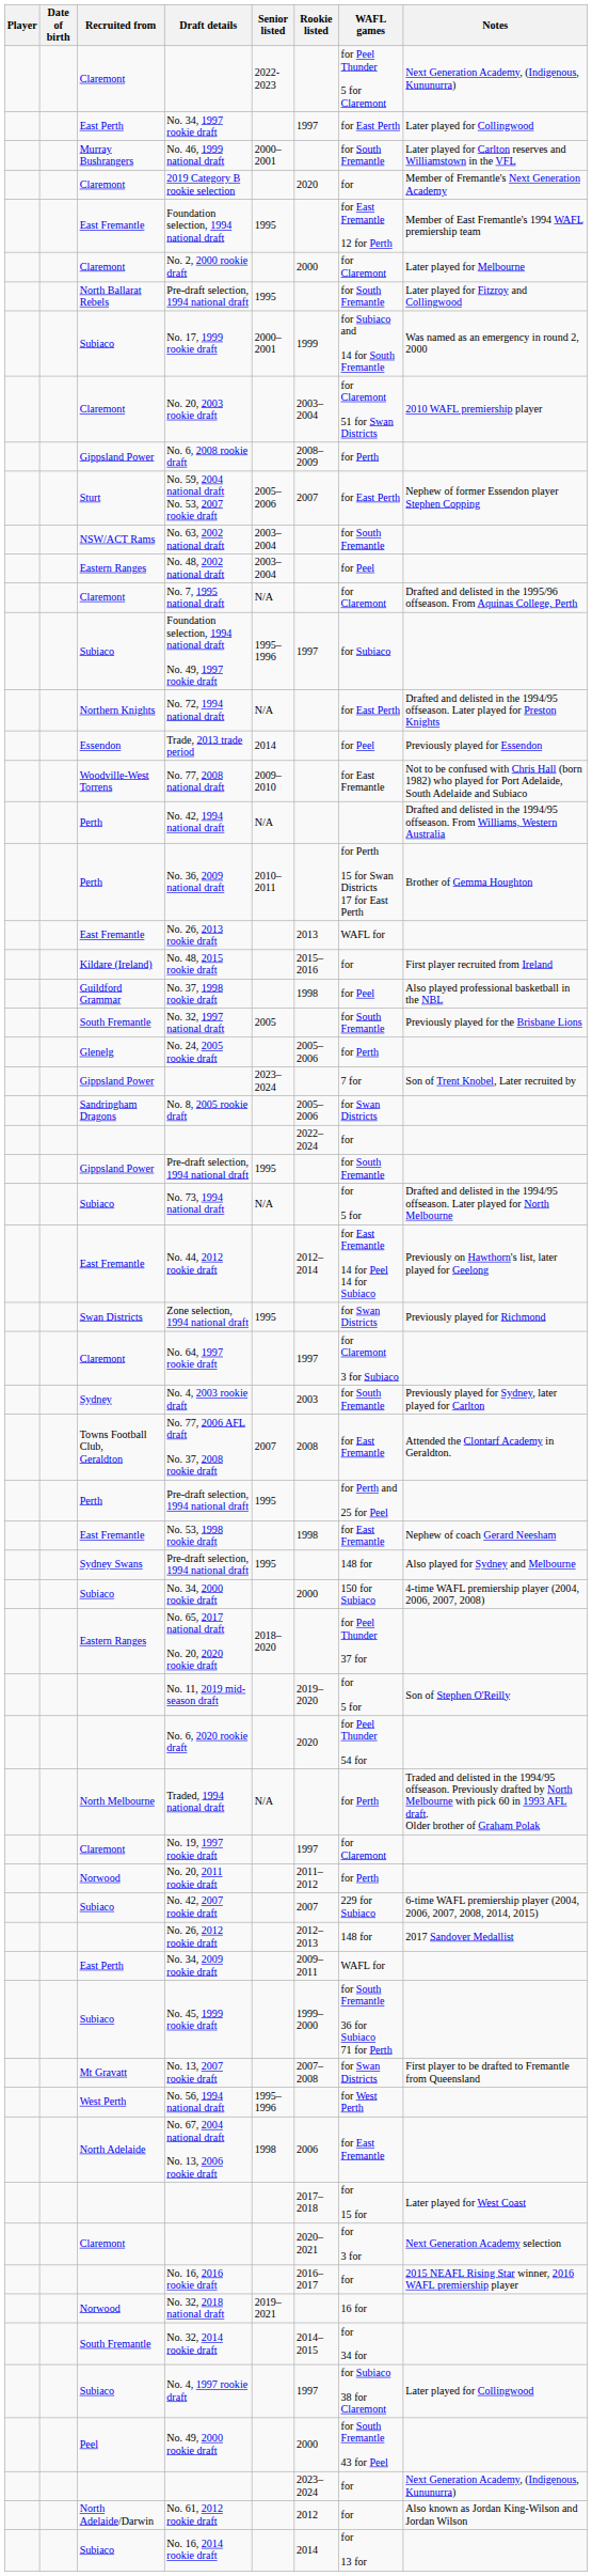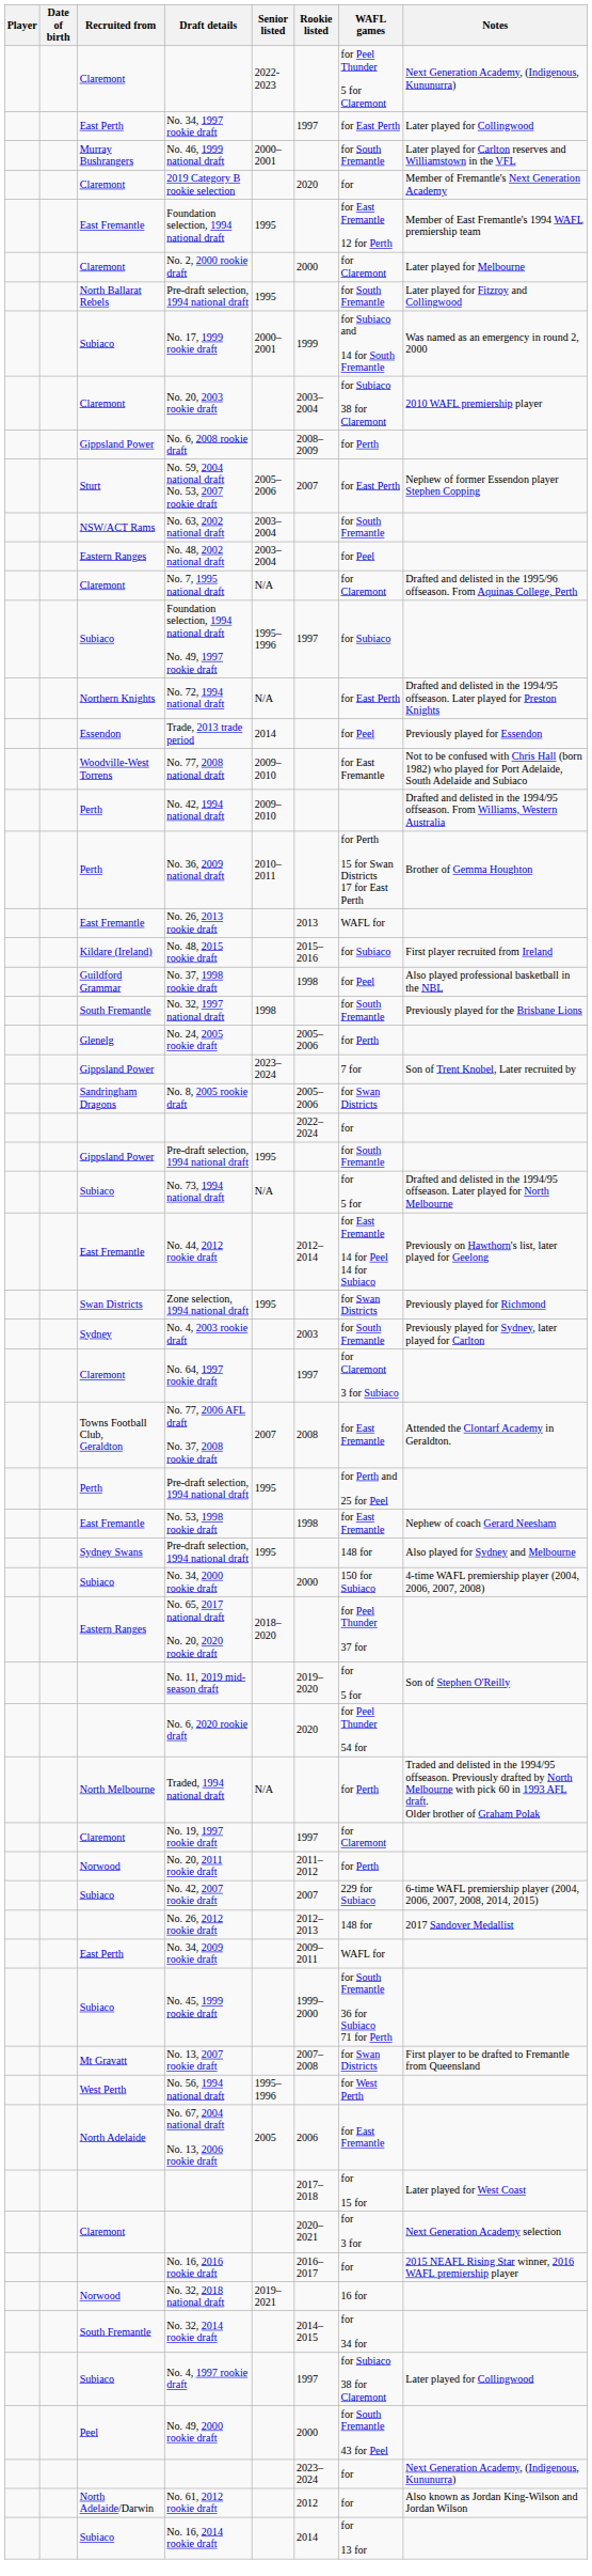No. 20, 2003 rookie draft | WAFL games: for Claremont 51 for Swan Districts -> for Subiaco 38 for Claremont
No. 42, 1994 national draft | Senior listed: N/A -> 2009–2010
No. 48, 2015 rookie draft | WAFL games: for -> for Subiaco
No. 32, 1997 national draft | Senior listed: 2005 -> 1998
rows swapped: No. 64, 1997 rookie draft <-> No. 4, 2003 rookie draft
No. 67, 2004 national draft No. 13, 2006 rookie draft | Senior listed: 1998 -> 2005
